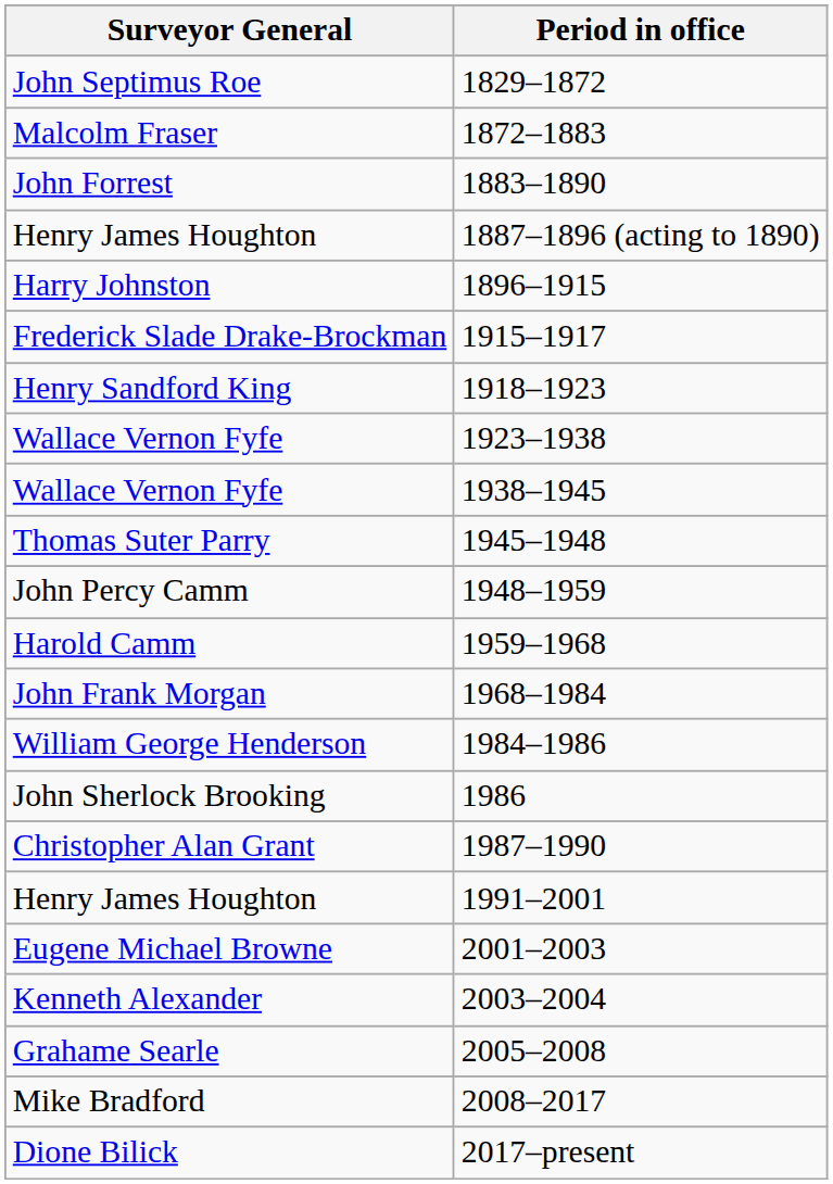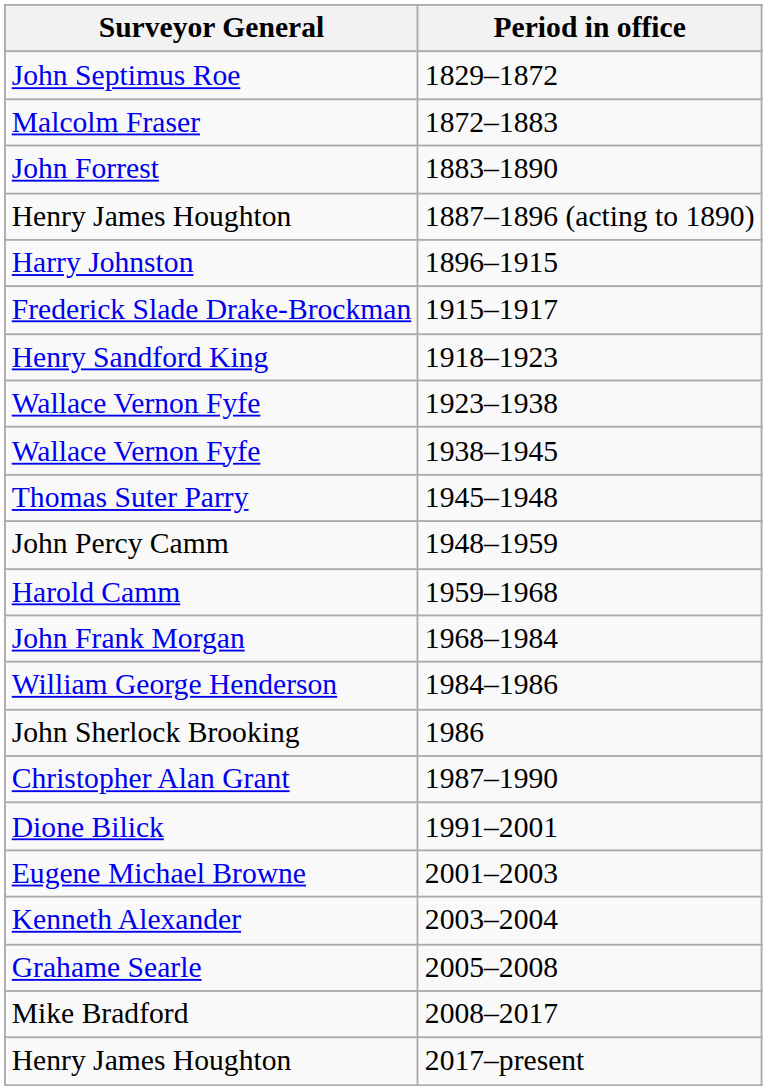row 18 | Surveyor General: Henry James Houghton -> Dione Bilick
row 23 | Surveyor General: Dione Bilick -> Henry James Houghton
